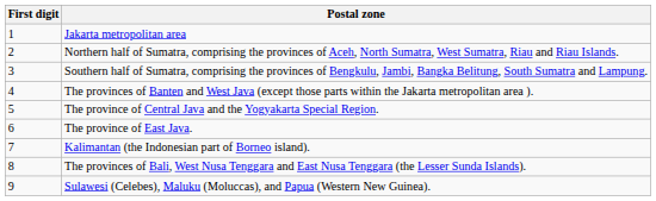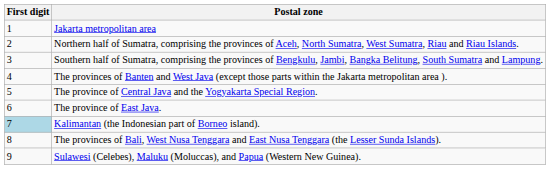Kalimantan (the Indonesian part of Borneo island). | First digit: no background -> lightblue background
